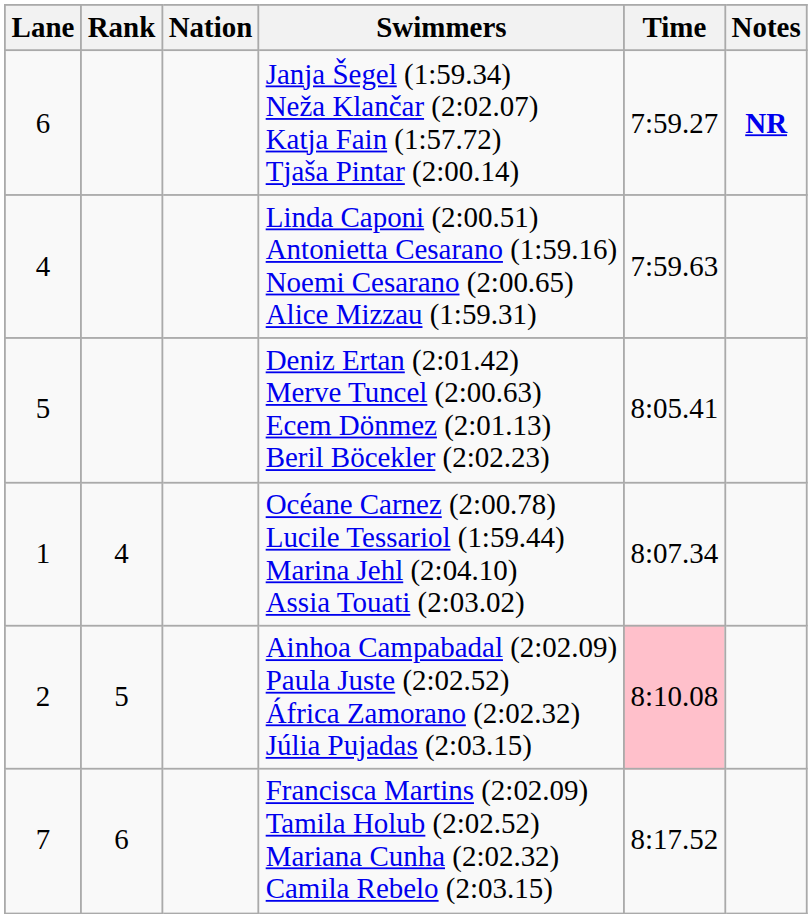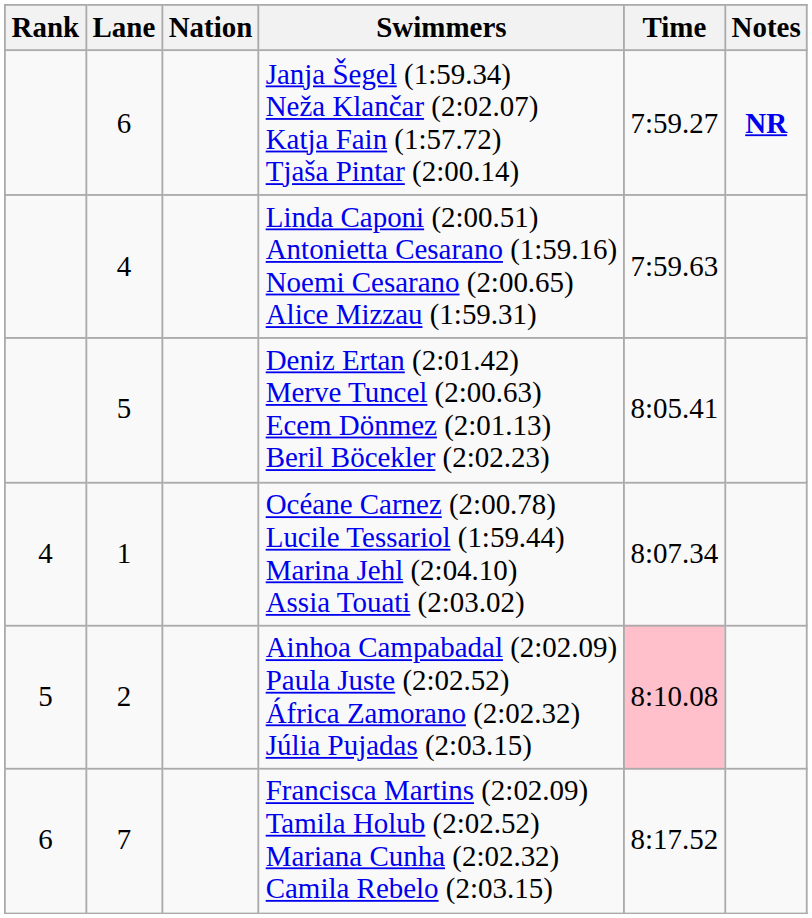columns swapped: Rank <-> Lane
